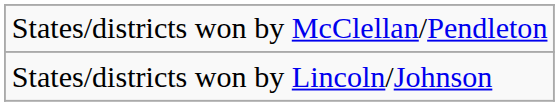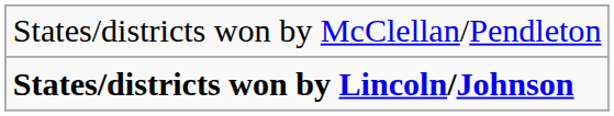row 2 | column 1: normal -> bold
